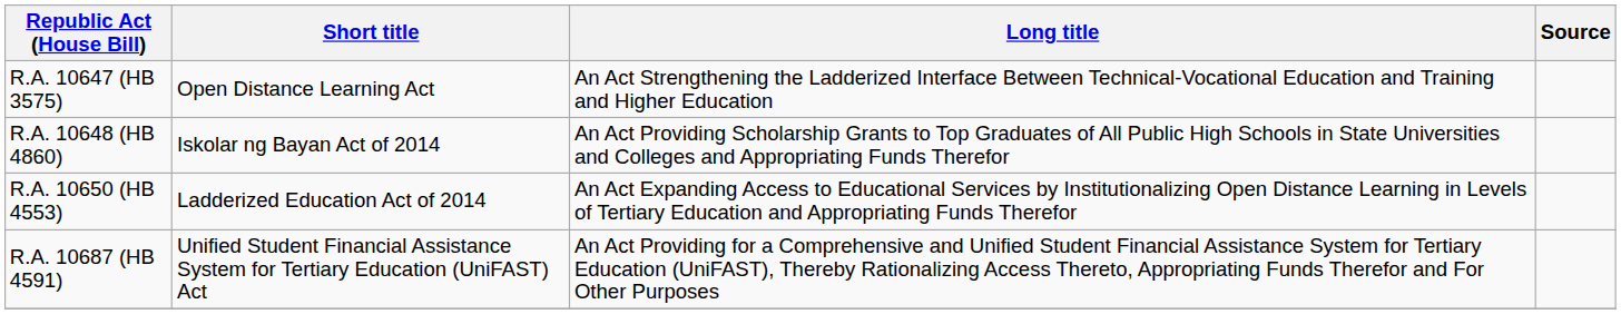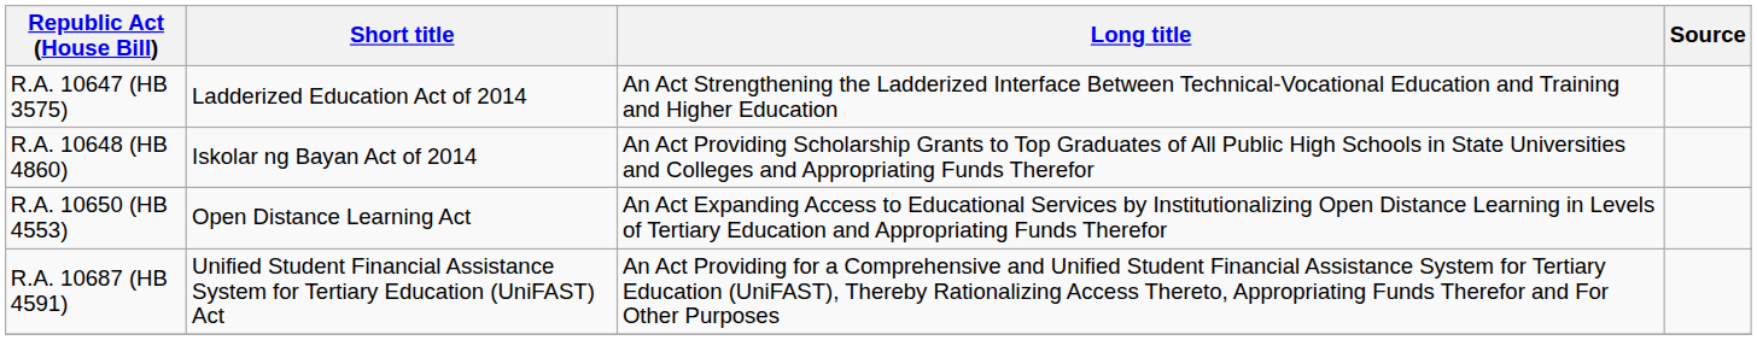R.A. 10647 (HB 3575) | Short title: Open Distance Learning Act -> Ladderized Education Act of 2014
R.A. 10650 (HB 4553) | Short title: Ladderized Education Act of 2014 -> Open Distance Learning Act
